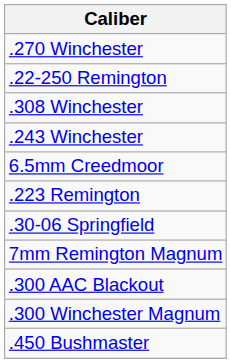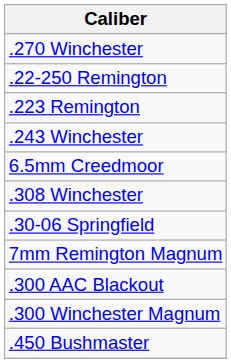row 4 | column 1: .308 Winchester -> .223 Remington
row 7 | column 1: .223 Remington -> .308 Winchester
